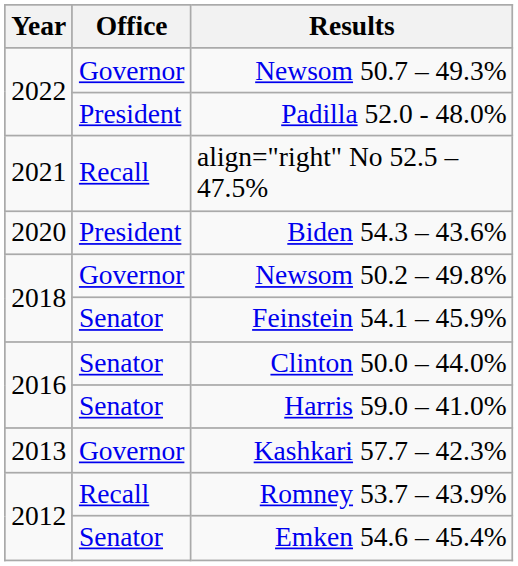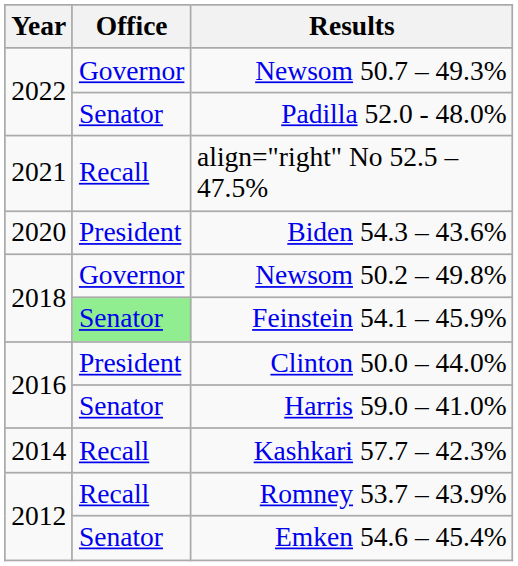Padilla 52.0 - 48.0% | Office: President -> Senator
Feinstein 54.1 – 45.9% | Office: no background -> lightgreen background
Clinton 50.0 – 44.0% | Office: Senator -> President
Kashkari 57.7 – 42.3% | Year: 2013 -> 2014
Kashkari 57.7 – 42.3% | Office: Governor -> Recall
